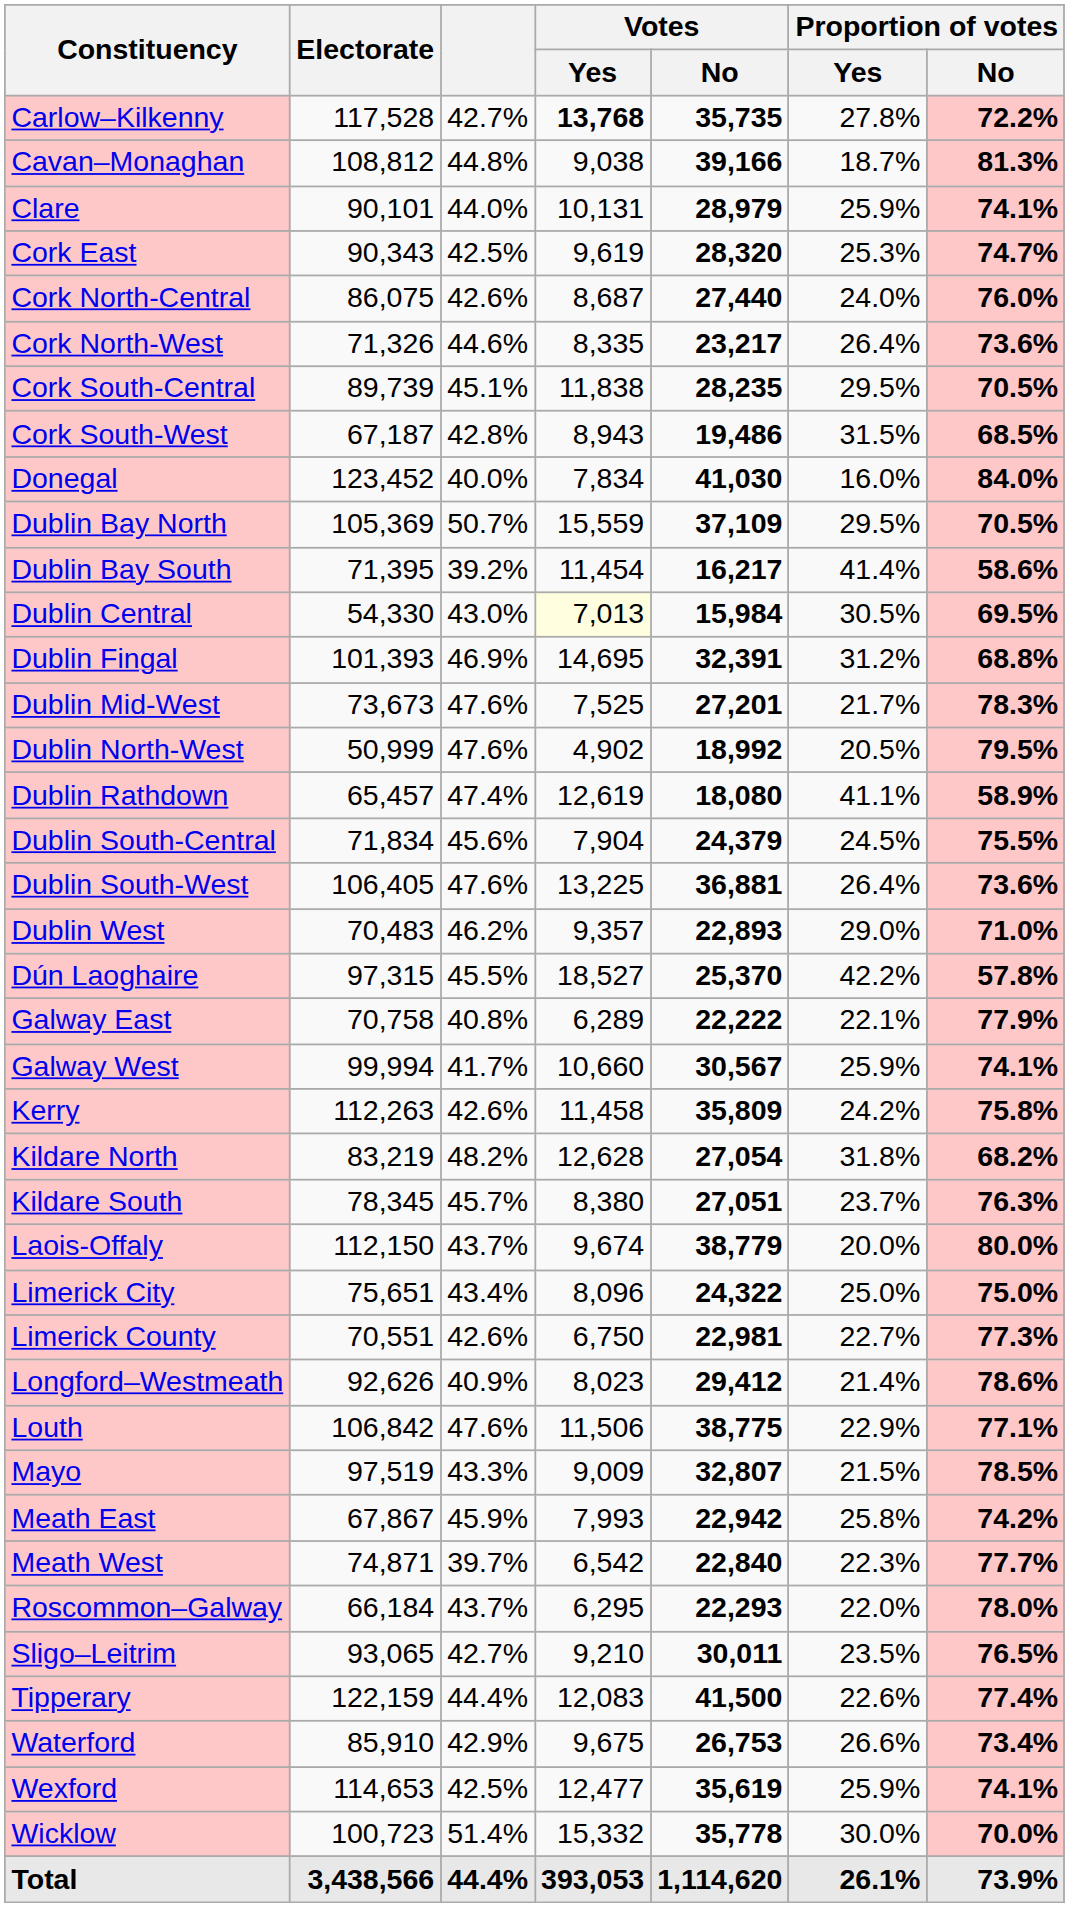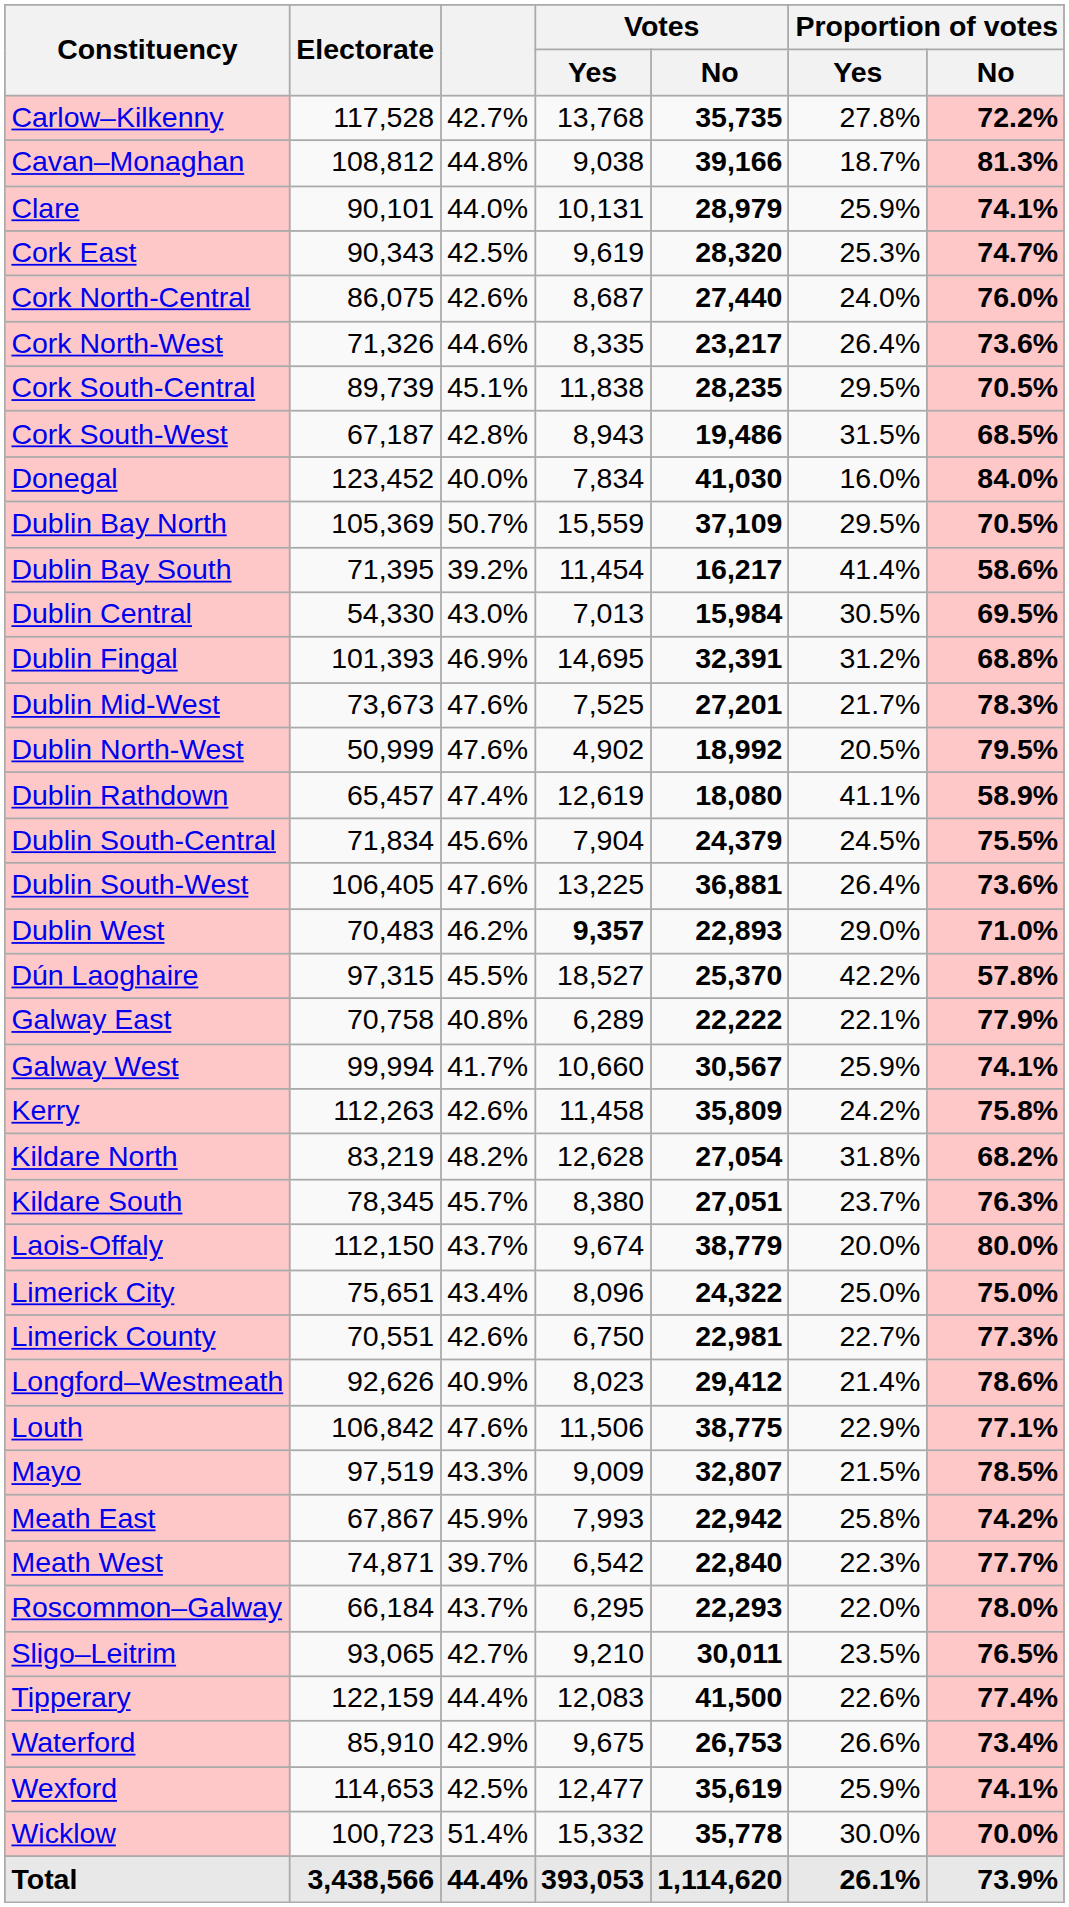Carlow–Kilkenny | Votes / Yes: bold -> normal
Dublin Central | Votes / Yes: lightyellow background -> no background
Dublin West | Votes / Yes: normal -> bold
